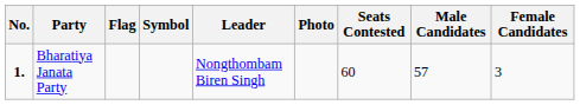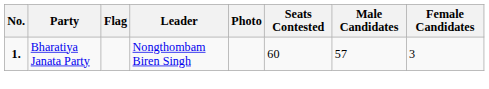- column: Symbol
